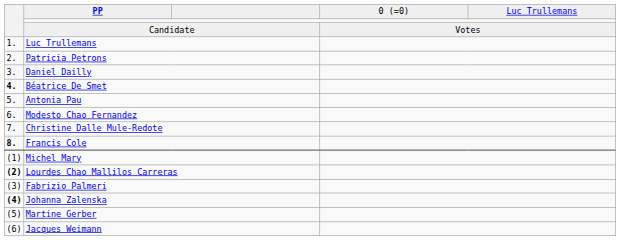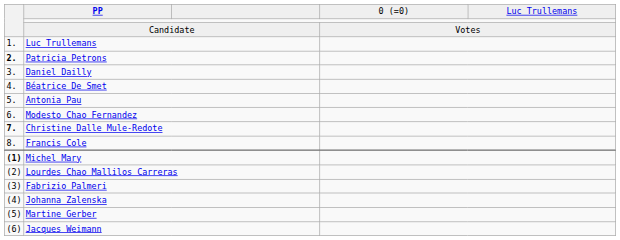Patricia Petrons | column 1: normal -> bold
Béatrice De Smet | column 1: bold -> normal
Christine Dalle Mule-Redote | column 1: normal -> bold
Francis Cole | column 1: bold -> normal
Michel Mary | column 1: normal -> bold
Lourdes Chao Mallilos Carreras | column 1: bold -> normal
Johanna Zalenska | column 1: bold -> normal
